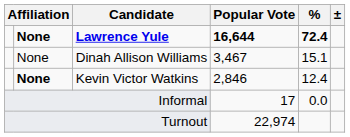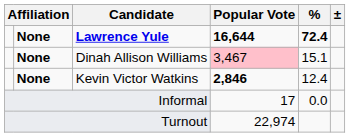Dinah Allison Williams | column 2: normal -> bold
Dinah Allison Williams | Popular Vote: no background -> pink background
Kevin Victor Watkins | Popular Vote: normal -> bold
